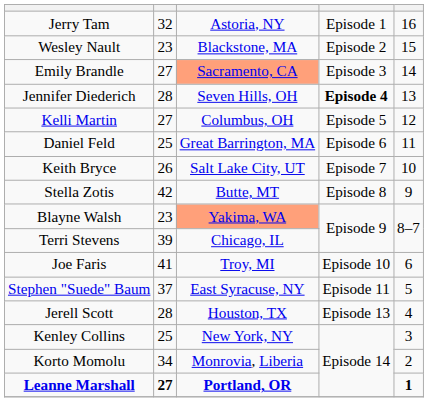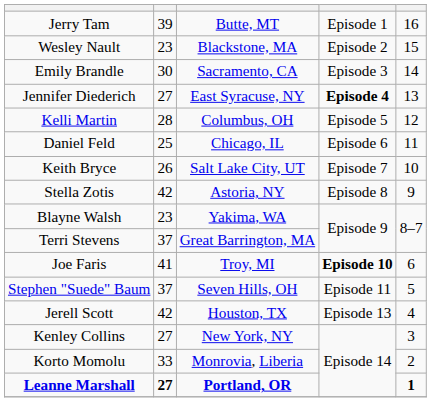Jerry Tam | column 2: 32 -> 39
Jerry Tam | column 3: Astoria, NY -> Butte, MT
Emily Brandle | column 2: 27 -> 30
Emily Brandle | column 3: lightsalmon background -> no background
Jennifer Diederich | column 2: 28 -> 27
Jennifer Diederich | column 3: Seven Hills, OH -> East Syracuse, NY
Kelli Martin | column 2: 27 -> 28
Daniel Feld | column 3: Great Barrington, MA -> Chicago, IL
Stella Zotis | column 3: Butte, MT -> Astoria, NY
Blayne Walsh | column 3: lightsalmon background -> no background
Terri Stevens | column 2: 39 -> 37
Terri Stevens | column 3: Chicago, IL -> Great Barrington, MA
Joe Faris | column 4: normal -> bold
Stephen "Suede" Baum | column 3: East Syracuse, NY -> Seven Hills, OH
Jerell Scott | column 2: 28 -> 42
Kenley Collins | column 2: 25 -> 27
Korto Momolu | column 2: 34 -> 33
